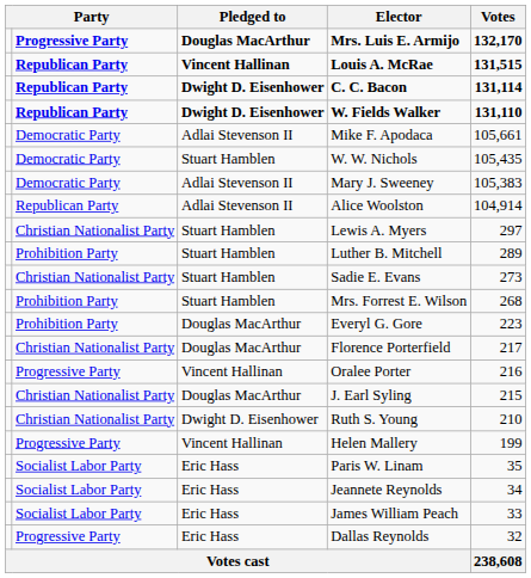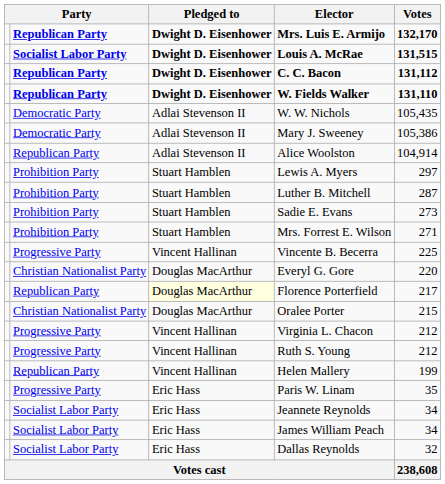Mrs. Luis E. Armijo | column 2: Progressive Party -> Republican Party
Mrs. Luis E. Armijo | Pledged to: Douglas MacArthur -> Dwight D. Eisenhower
Louis A. McRae | column 2: Republican Party -> Socialist Labor Party
Louis A. McRae | Pledged to: Vincent Hallinan -> Dwight D. Eisenhower
C. C. Bacon | Votes: 131,114 -> 131,112
- row: Democratic Party | Adlai Stevenson II | Mike F. Apodaca | 105,661
W. W. Nichols | Pledged to: Stuart Hamblen -> Adlai Stevenson II
Mary J. Sweeney | Votes: 105,383 -> 105,386
Lewis A. Myers | column 2: Christian Nationalist Party -> Prohibition Party
Luther B. Mitchell | Votes: 289 -> 287
Sadie E. Evans | column 2: Christian Nationalist Party -> Prohibition Party
Mrs. Forrest E. Wilson | Votes: 268 -> 271
+ row: Progressive Party | Vincent Hallinan | Vincente B. Becerra | 225
Everyl G. Gore | column 2: Prohibition Party -> Christian Nationalist Party
Everyl G. Gore | Votes: 223 -> 220
Florence Porterfield | column 2: Christian Nationalist Party -> Republican Party
Florence Porterfield | Pledged to: no background -> lightyellow background
Oralee Porter | column 2: Progressive Party -> Christian Nationalist Party
Oralee Porter | Pledged to: Vincent Hallinan -> Douglas MacArthur
Oralee Porter | Votes: 216 -> 215
- row: Christian Nationalist Party | Douglas MacArthur | J. Earl Syling | 215
+ row: Progressive Party | Vincent Hallinan | Virginia L. Chacon | 212
Ruth S. Young | column 2: Christian Nationalist Party -> Progressive Party
Ruth S. Young | Pledged to: Dwight D. Eisenhower -> Vincent Hallinan
Ruth S. Young | Votes: 210 -> 212
Helen Mallery | column 2: Progressive Party -> Republican Party
Paris W. Linam | column 2: Socialist Labor Party -> Progressive Party
James William Peach | Votes: 33 -> 34
Dallas Reynolds | column 2: Progressive Party -> Socialist Labor Party
